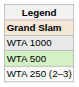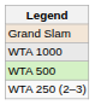row 2 | column 1: bold -> normal
